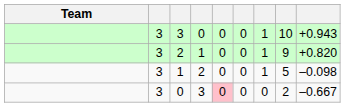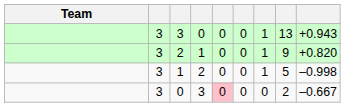row 2 | column 8: 10 -> 13
row 4 | column 9: –0.098 -> –0.998
